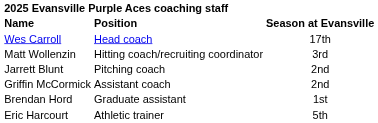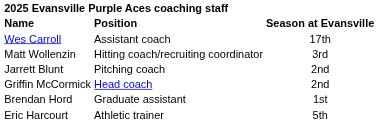Wes Carroll | Position: Head coach -> Assistant coach
Griffin McCormick | Position: Assistant coach -> Head coach
